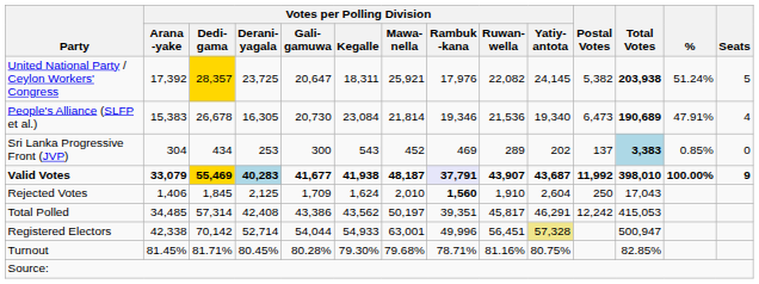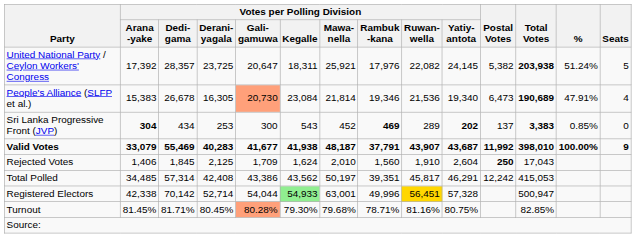United National Party / Ceylon Workers' Congress | Votes per Polling Division / Dedi- gama: gold background -> no background
People's Alliance (SLFP et al.) | Votes per Polling Division / Gali- gamuwa: no background -> lightsalmon background
Sri Lanka Progressive Front (JVP) | Votes per Polling Division / Arana -yake: normal -> bold
Sri Lanka Progressive Front (JVP) | Votes per Polling Division / Rambuk -kana: normal -> bold
Sri Lanka Progressive Front (JVP) | Votes per Polling Division / Yatiy- antota: normal -> bold
Sri Lanka Progressive Front (JVP) | Total Votes: lightblue background -> no background
Valid Votes | Votes per Polling Division / Dedi- gama: gold background -> no background
Valid Votes | Votes per Polling Division / Derani- yagala: lightblue background -> no background
Valid Votes | Votes per Polling Division / Rambuk -kana: lavender background -> no background
Rejected Votes | Votes per Polling Division / Rambuk -kana: bold -> normal
Rejected Votes | Postal Votes: normal -> bold
Registered Electors | Votes per Polling Division / Kegalle: no background -> lightgreen background
Registered Electors | Votes per Polling Division / Ruwan- wella: no background -> gold background
Registered Electors | Votes per Polling Division / Yatiy- antota: khaki background -> no background
Turnout | Votes per Polling Division / Gali- gamuwa: no background -> lightsalmon background
